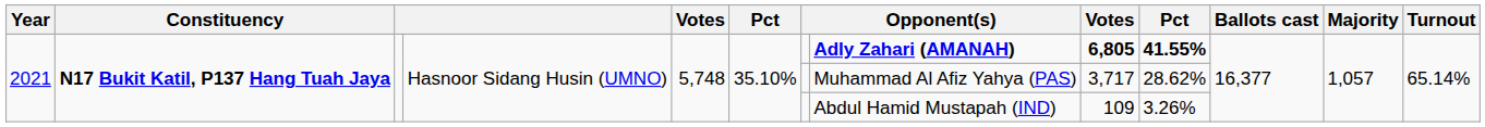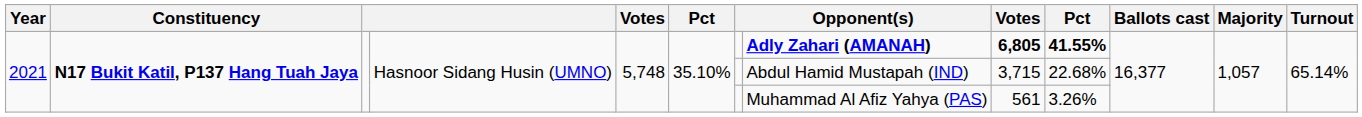row 3 | column 8: Muhammad Al Afiz Yahya (PAS) -> Abdul Hamid Mustapah (IND)
row 3 | column 9: 3,717 -> 3,715
row 3 | column 10: 28.62% -> 22.68%
row 4 | column 8: Abdul Hamid Mustapah (IND) -> Muhammad Al Afiz Yahya (PAS)
row 4 | column 9: 109 -> 561
